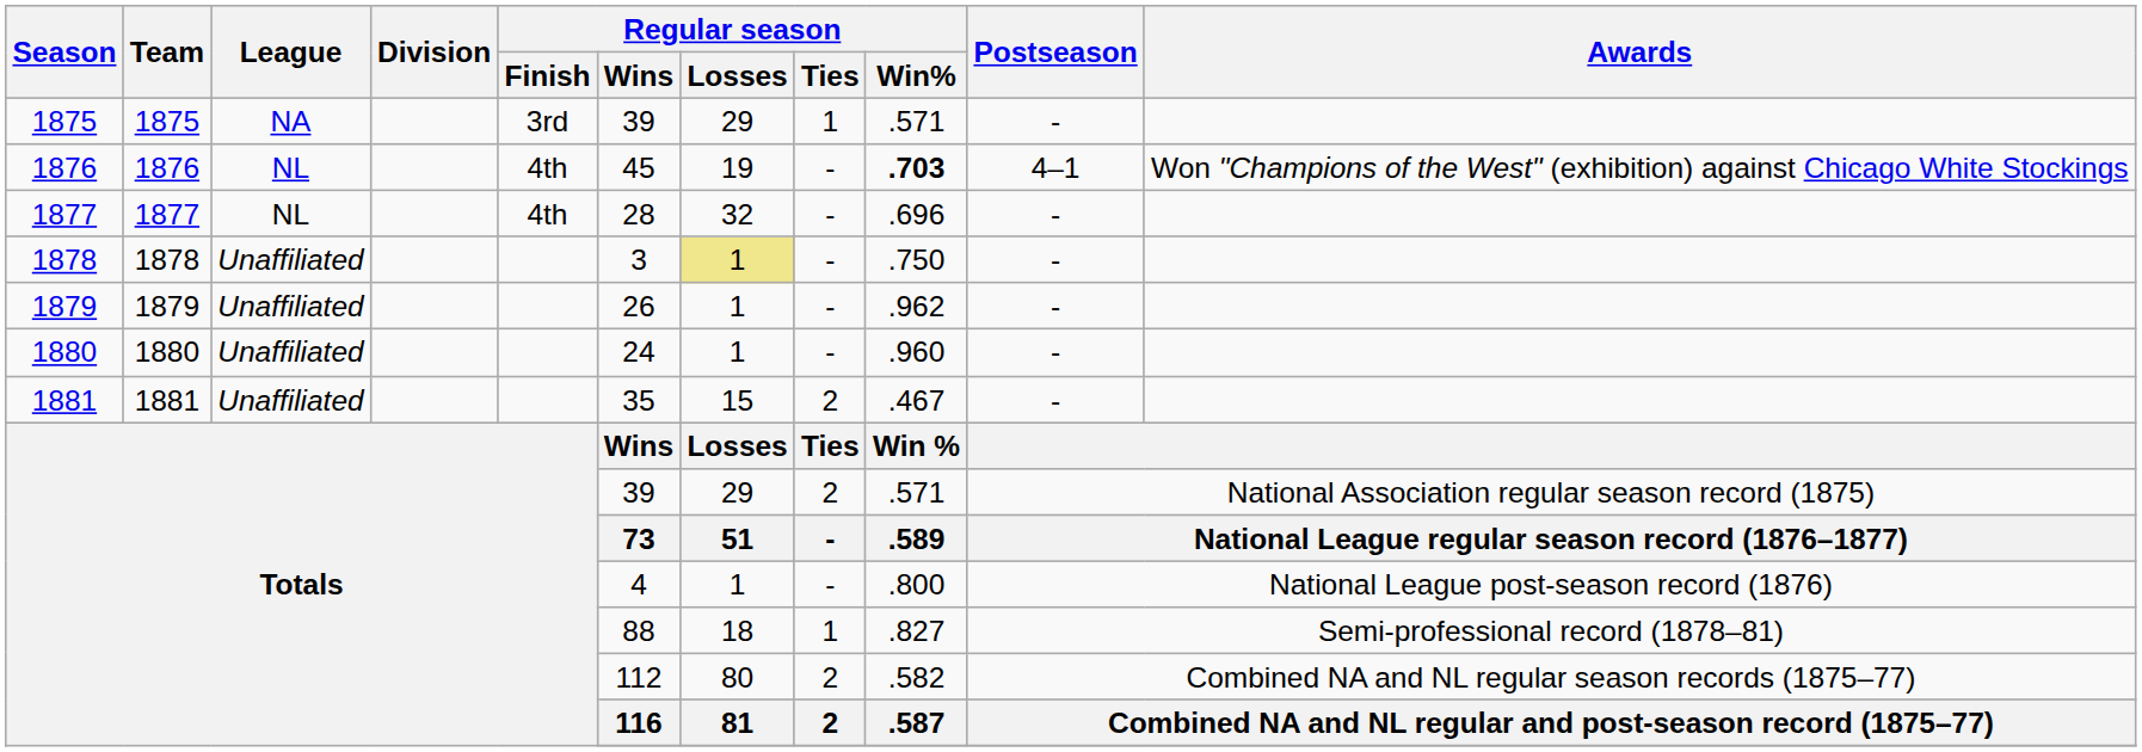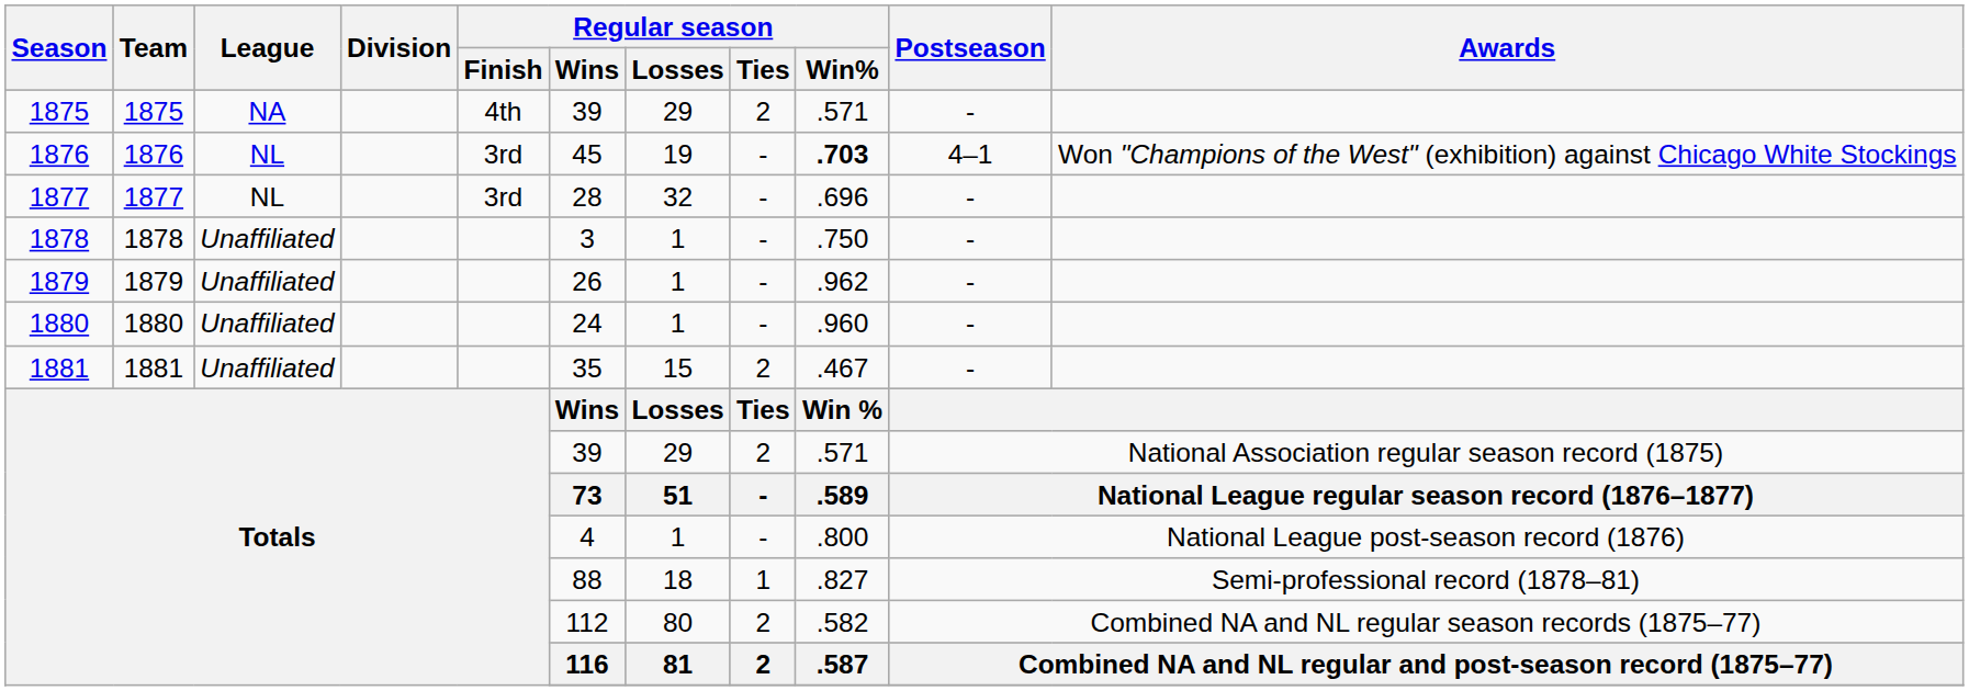row 3 | Regular season / Finish: 3rd -> 4th
row 3 | Regular season / Ties: 1 -> 2
row 4 | Regular season / Finish: 4th -> 3rd
row 5 | Regular season / Finish: 4th -> 3rd
row 6 | Regular season / Losses: khaki background -> no background
